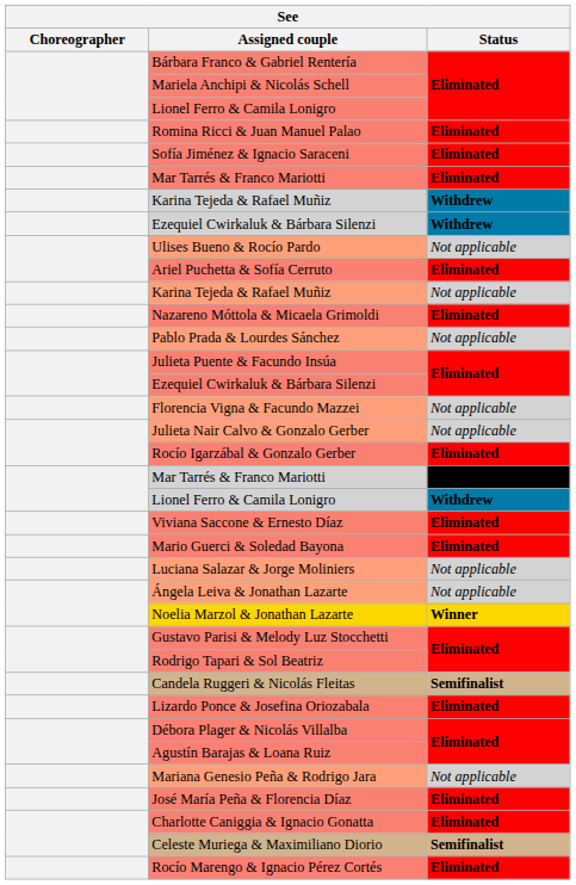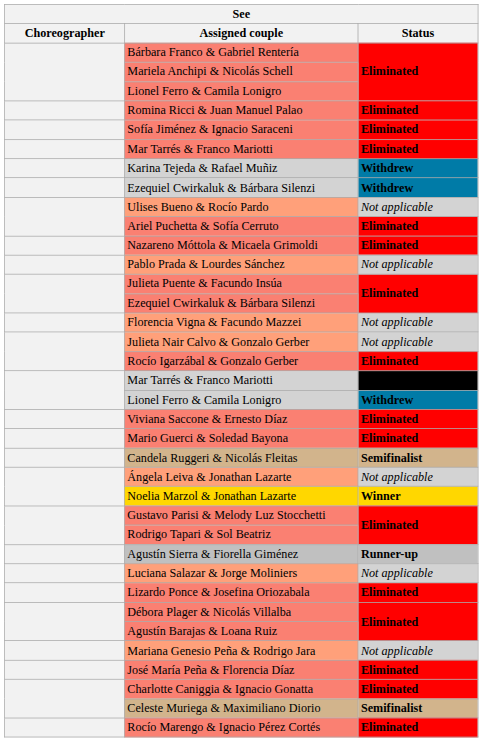- row: Karina Tejeda & Rafael Muñiz | Not applicable
rows swapped: Luciana Salazar & Jorge Moliniers <-> Candela Ruggeri & Nicolás Fleitas
+ row: Agustín Sierra & Fiorella Giménez | Runner-up
